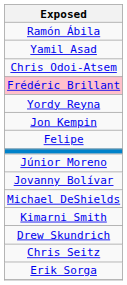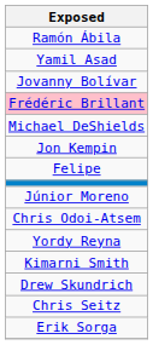row 4 | column 1: Chris Odoi-Atsem -> Jovanny Bolívar
row 6 | column 1: Yordy Reyna -> Michael DeShields
row 11 | column 1: Jovanny Bolívar -> Chris Odoi-Atsem
row 12 | column 1: Michael DeShields -> Yordy Reyna
